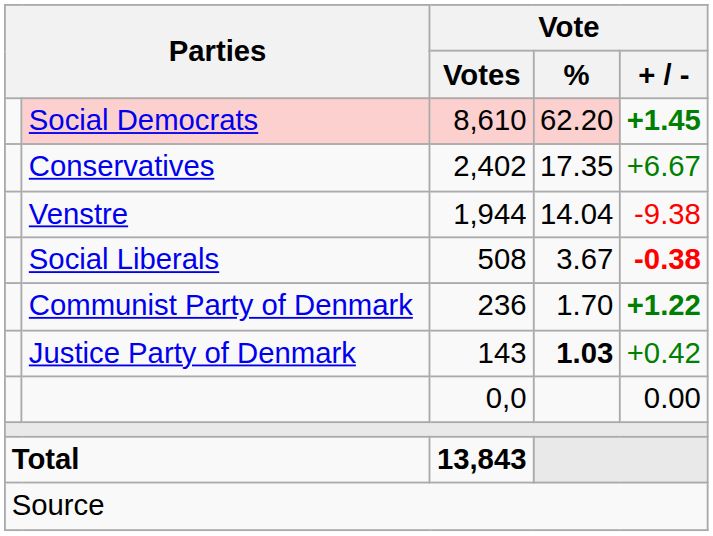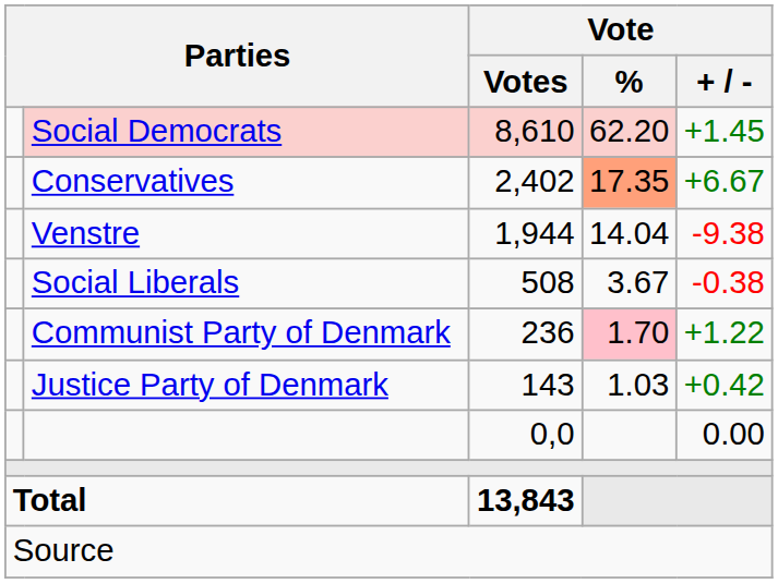Social Democrats | Vote / + / -: bold -> normal
Conservatives | Vote / %: no background -> lightsalmon background
Social Liberals | Vote / + / -: bold -> normal
Communist Party of Denmark | Vote / %: no background -> pink background
Communist Party of Denmark | Vote / + / -: bold -> normal
Justice Party of Denmark | Vote / %: bold -> normal
